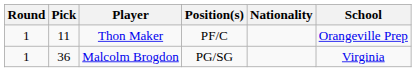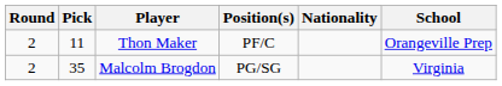Thon Maker | Round: 1 -> 2
Malcolm Brogdon | Round: 1 -> 2
Malcolm Brogdon | Pick: 36 -> 35
